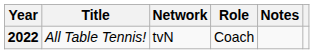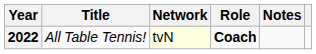row 2 | Network: no background -> lightyellow background
row 2 | Role: normal -> bold
